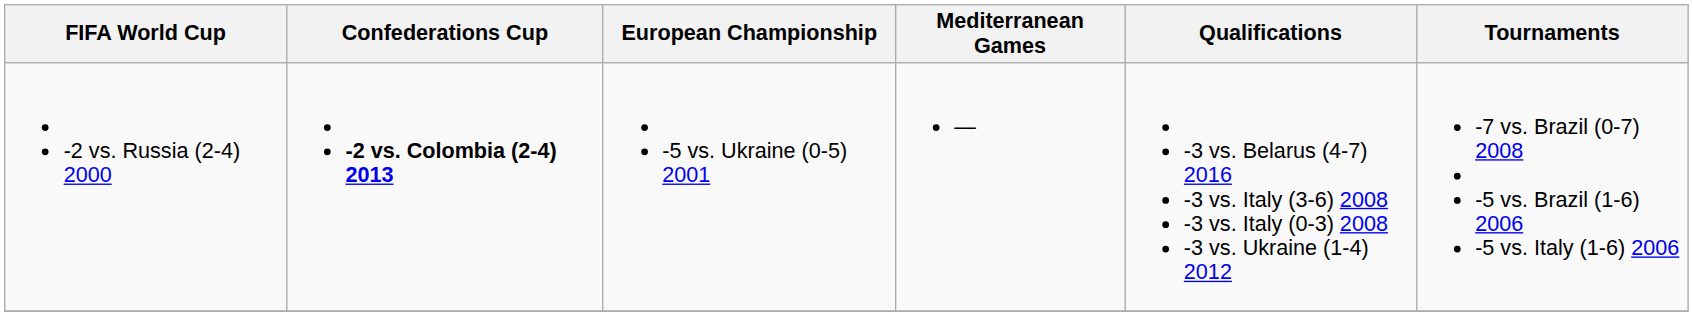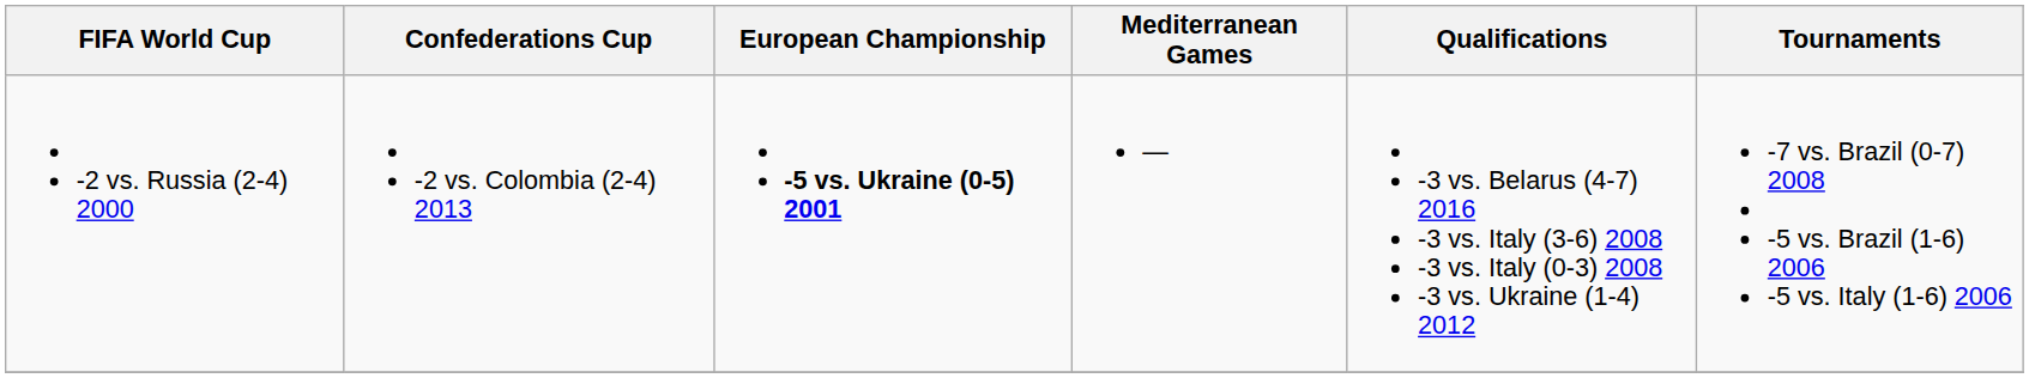-2 vs. Russia (2-4) 2000 | Confederations Cup: bold -> normal
-2 vs. Russia (2-4) 2000 | European Championship: normal -> bold
